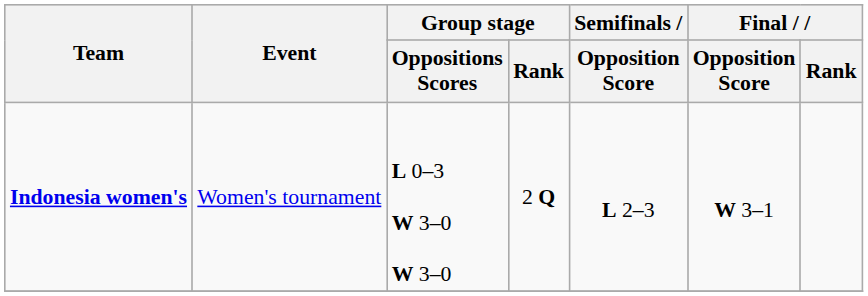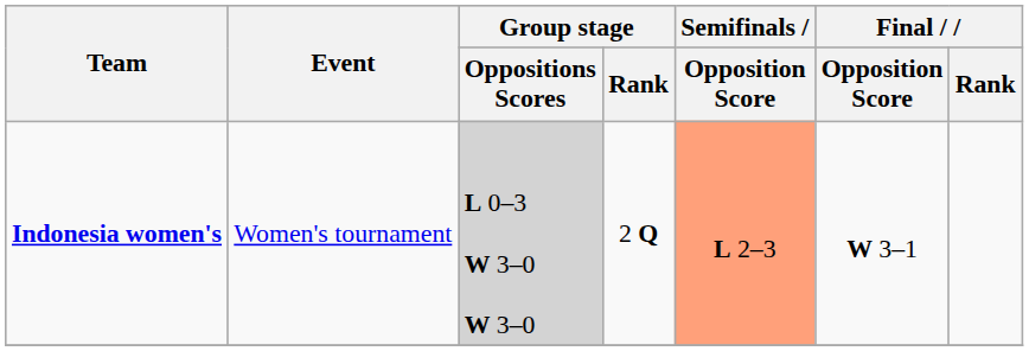Indonesia women's | Group stage / Oppositions Scores: no background -> lightgrey background
Indonesia women's | Semifinals / Opposition Score: no background -> lightsalmon background
